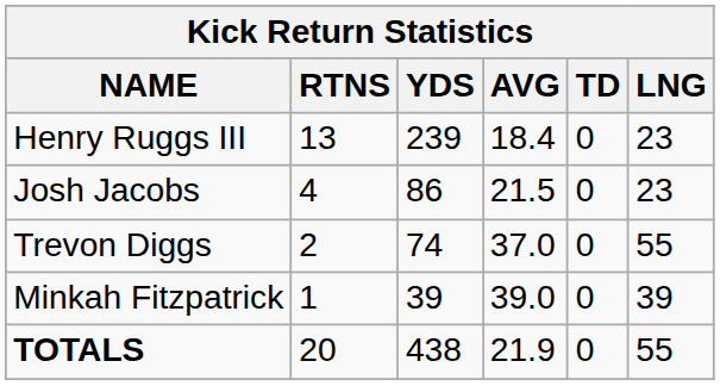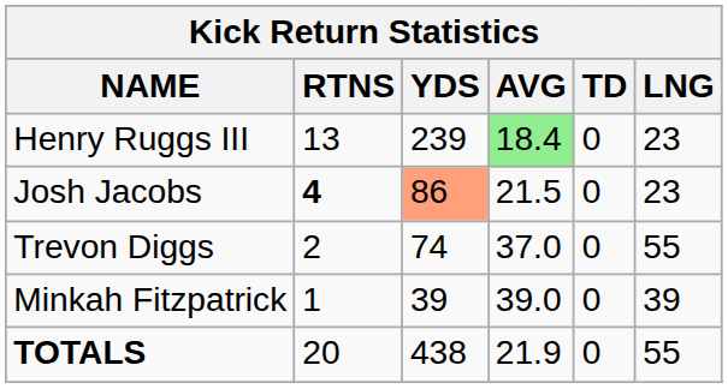Henry Ruggs III | AVG: no background -> lightgreen background
Josh Jacobs | RTNS: normal -> bold
Josh Jacobs | YDS: no background -> lightsalmon background
